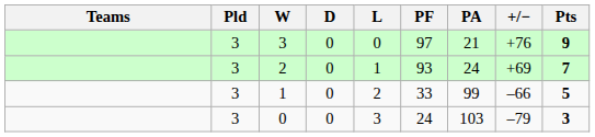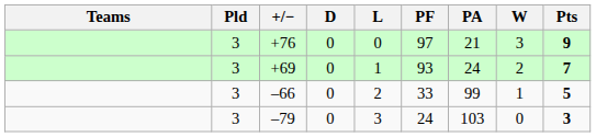columns swapped: W <-> +/−
